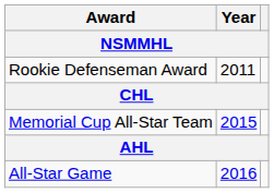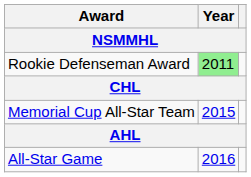Rookie Defenseman Award | Year: no background -> lightgreen background
